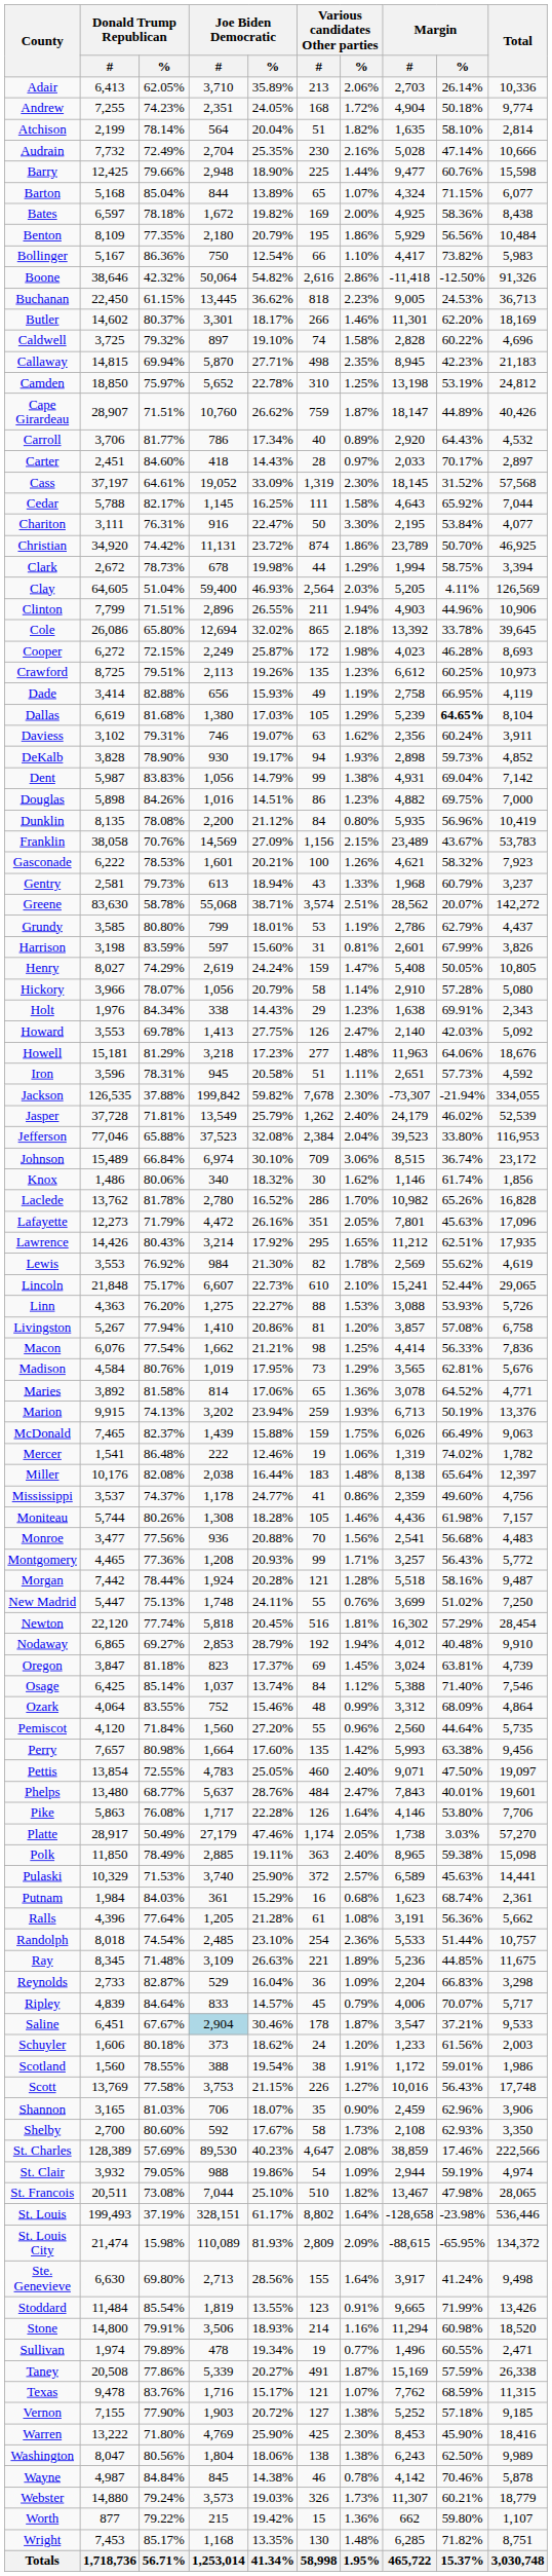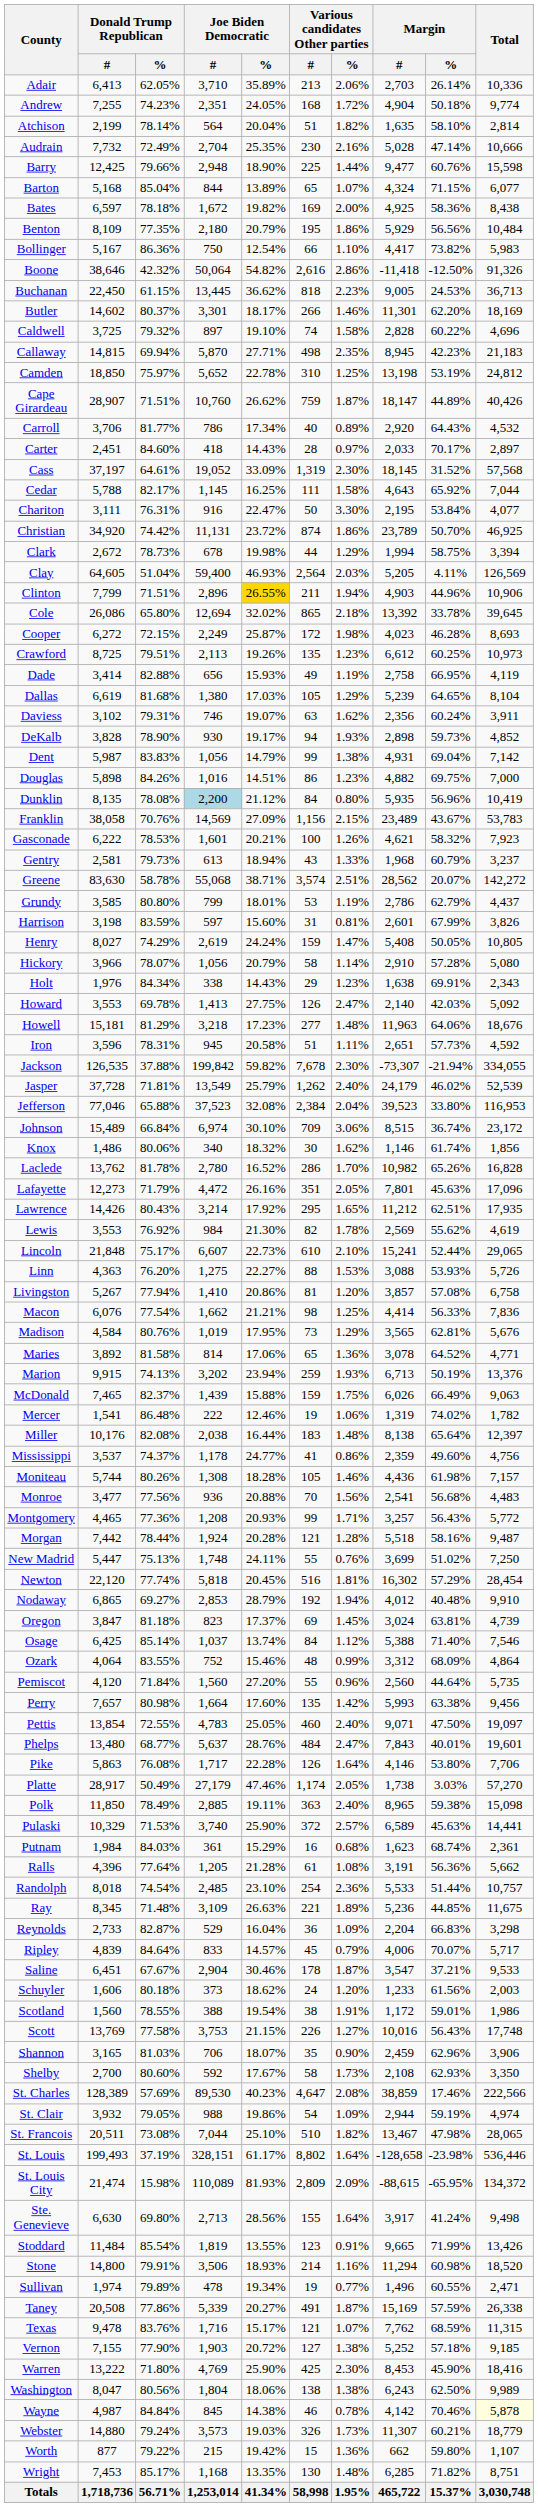Clinton | Joe Biden Democratic / %: no background -> gold background
Dallas | Margin / %: bold -> normal
Dunklin | Joe Biden Democratic / #: no background -> lightblue background
Saline | Joe Biden Democratic / #: lightblue background -> no background
Wayne | Total: no background -> lightyellow background
